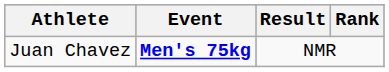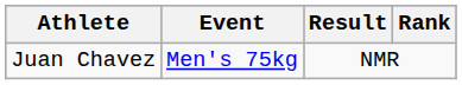Juan Chavez | Event: bold -> normal
